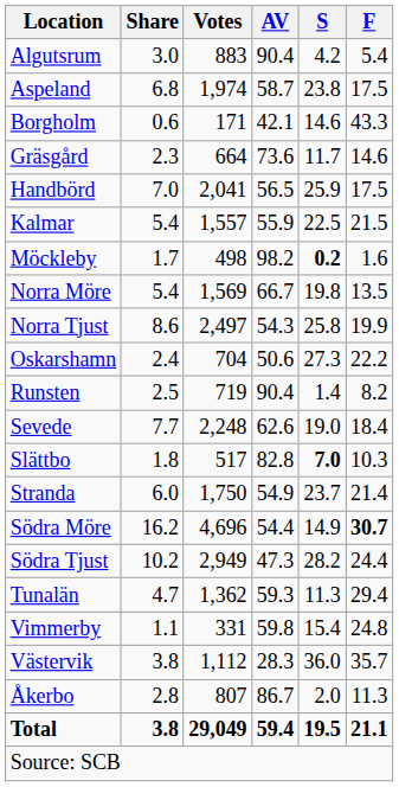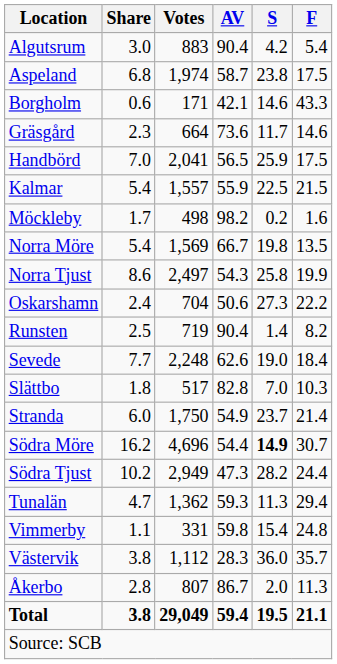Möckleby | S: bold -> normal
Slättbo | S: bold -> normal
Södra Möre | S: normal -> bold
Södra Möre | F: bold -> normal
